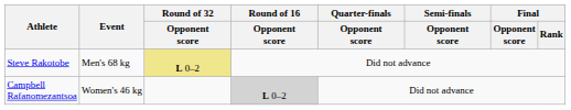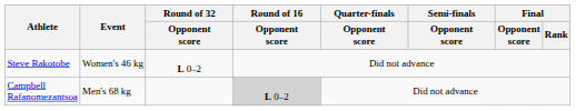Steve Rakotobe | Event: Men's 68 kg -> Women's 46 kg
Steve Rakotobe | Round of 32 / Opponent score: khaki background -> no background
Campbell Rafanomezantsoa | Event: Women's 46 kg -> Men's 68 kg
